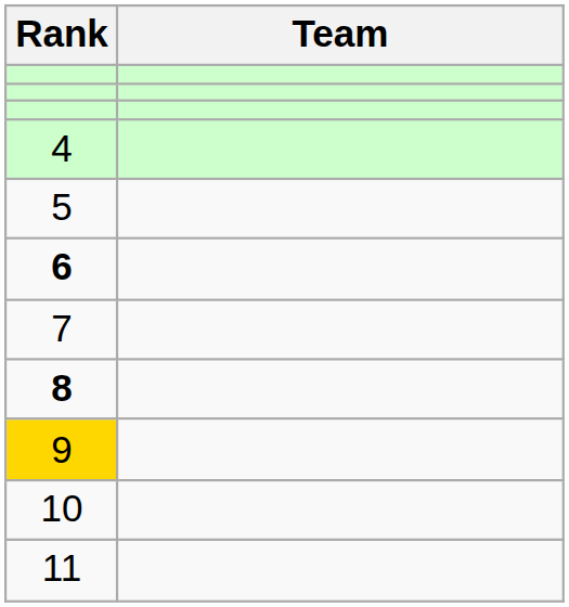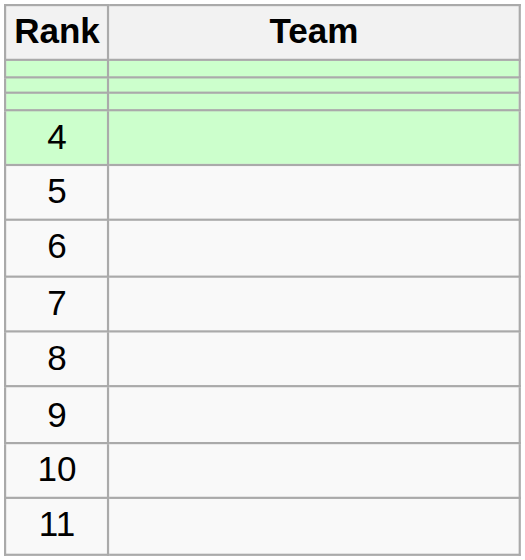row 7 | Rank: bold -> normal
row 9 | Rank: bold -> normal
row 10 | Rank: gold background -> no background
